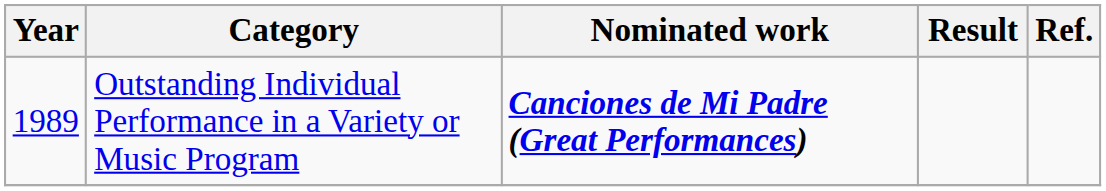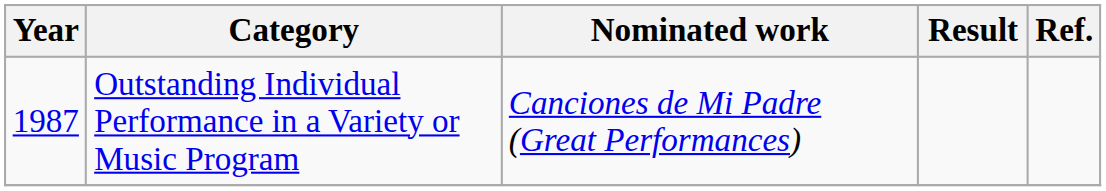row 2 | Year: 1989 -> 1987
row 2 | Nominated work: bold -> normal
